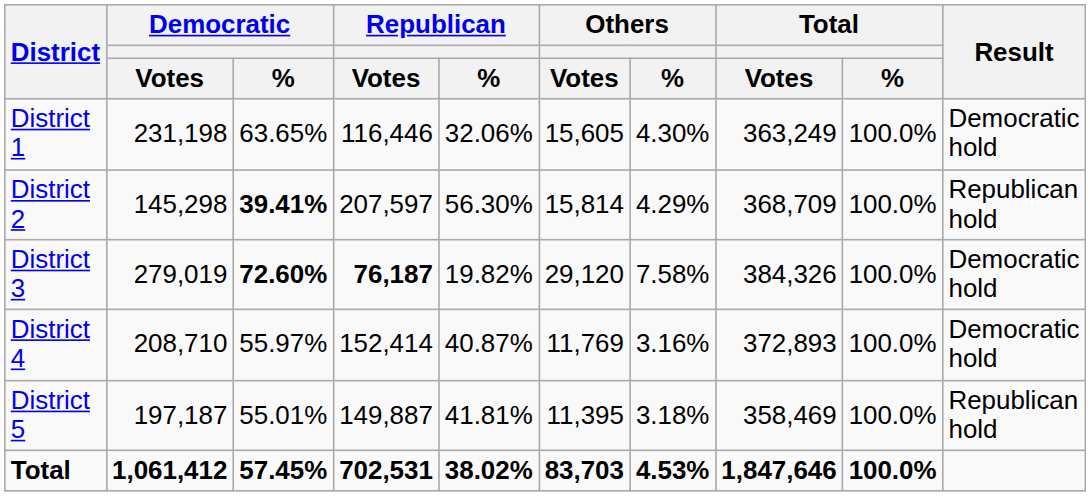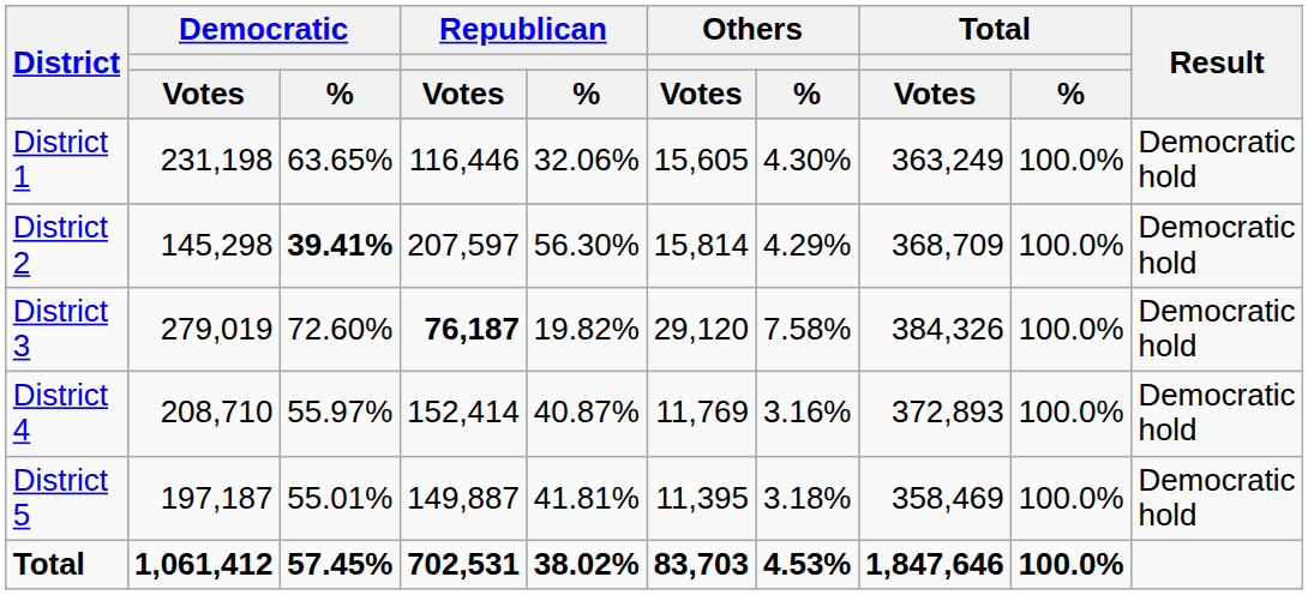District 2 | Result: Republican hold -> Democratic hold
District 3 | Democratic / %: bold -> normal
District 5 | Result: Republican hold -> Democratic hold
